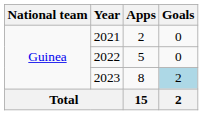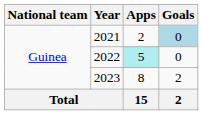2021 | Goals: no background -> lightblue background
2022 | Apps: no background -> paleturquoise background
2023 | Goals: lightblue background -> no background
